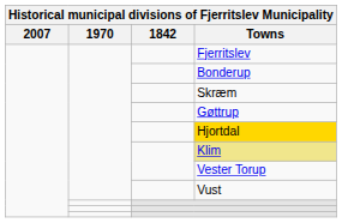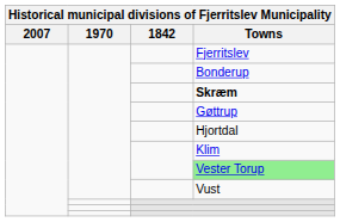Skræm | Towns: normal -> bold
Hjortdal | Towns: gold background -> no background
Klim | Towns: khaki background -> no background
Vester Torup | Towns: no background -> lightgreen background
